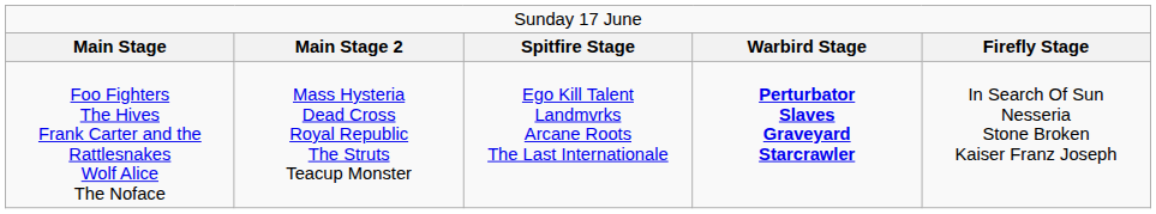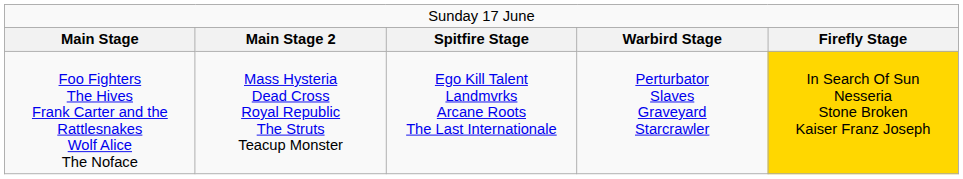row 3 | column 4: bold -> normal
row 3 | column 5: no background -> gold background
